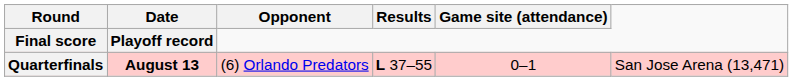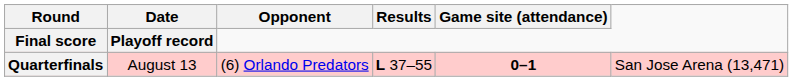Quarterfinals | Date / Playoff record: bold -> normal
Quarterfinals | Game site (attendance): normal -> bold
